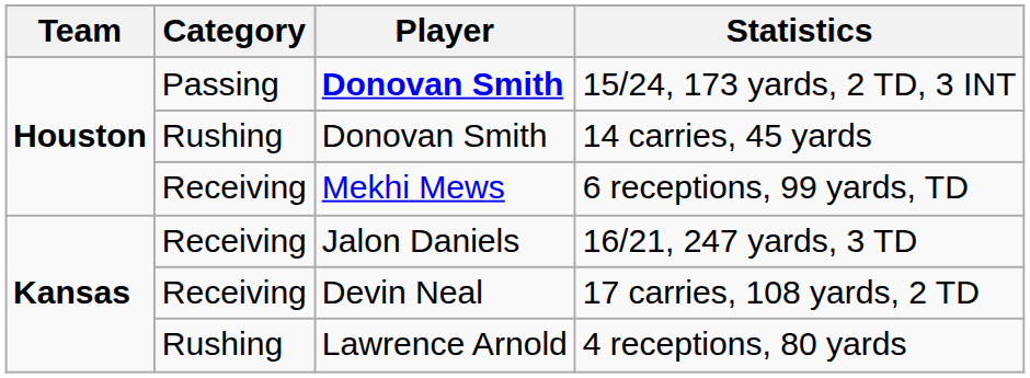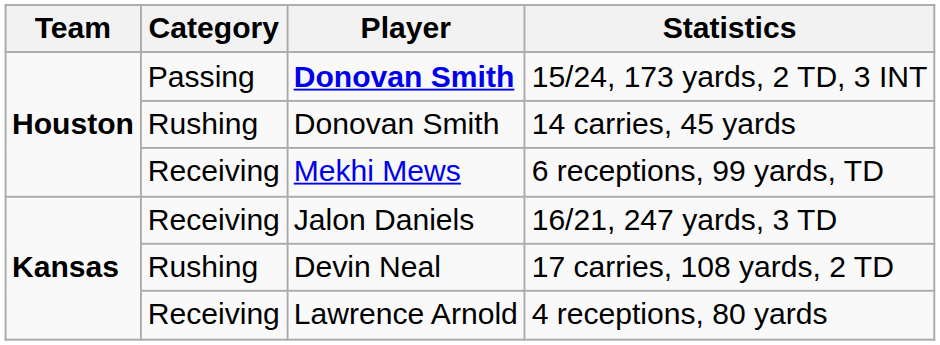17 carries, 108 yards, 2 TD | Category: Receiving -> Rushing
4 receptions, 80 yards | Category: Rushing -> Receiving
